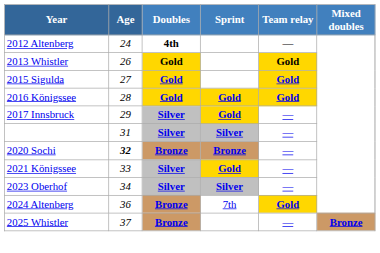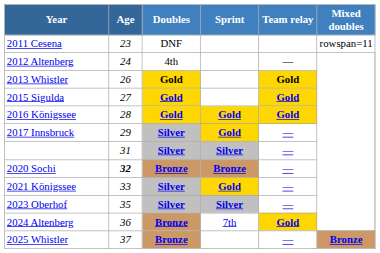+ row: 2011 Cesena | 23 | DNF | rowspan=11
2012 Altenberg | Doubles: bold -> normal
2023 Oberhof | Age: 34 -> 35
